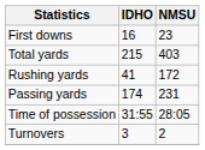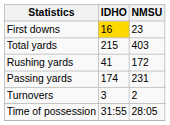First downs | IDHO: no background -> gold background
rows swapped: Turnovers <-> Time of possession
